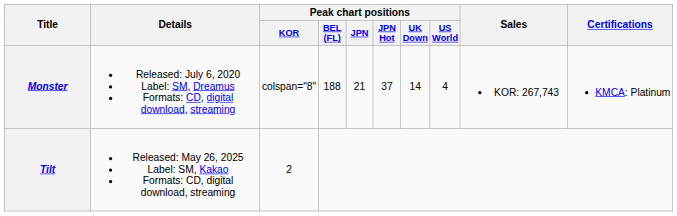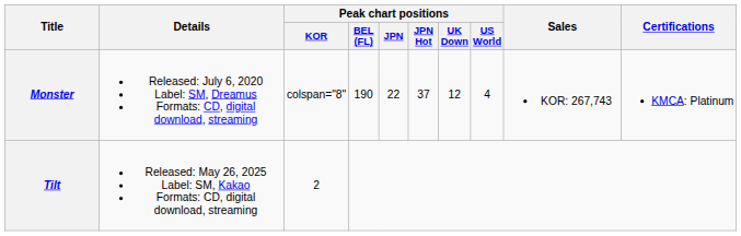Monster | Peak chart positions / BEL (FL): 188 -> 190
Monster | Peak chart positions / JPN: 21 -> 22
Monster | Peak chart positions / UK Down: 14 -> 12
